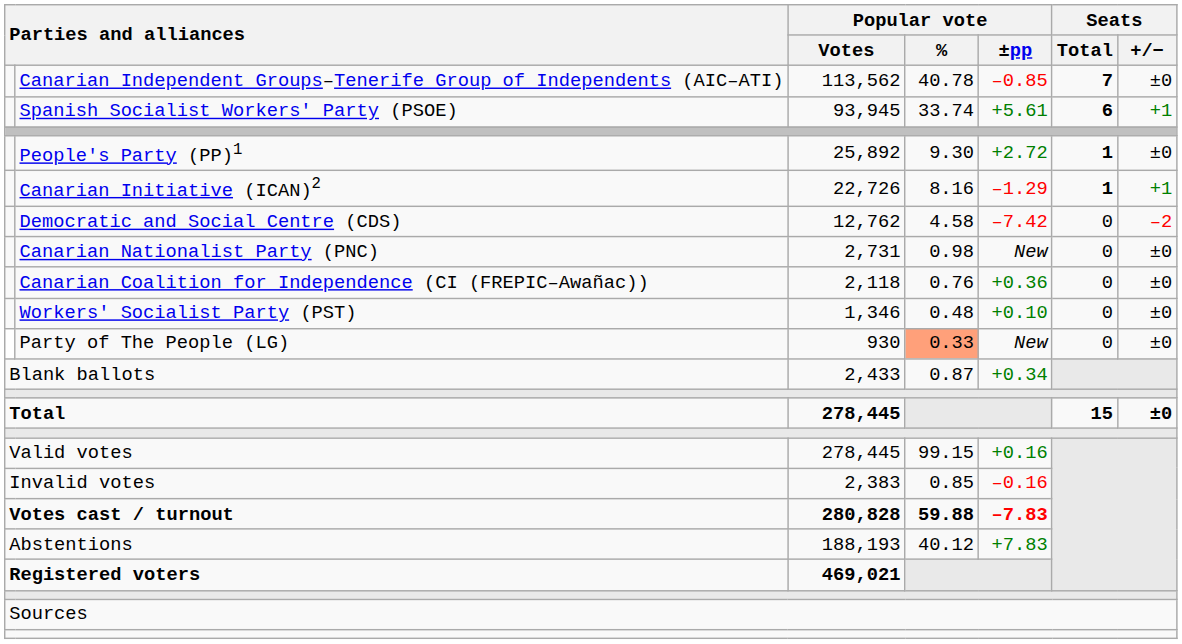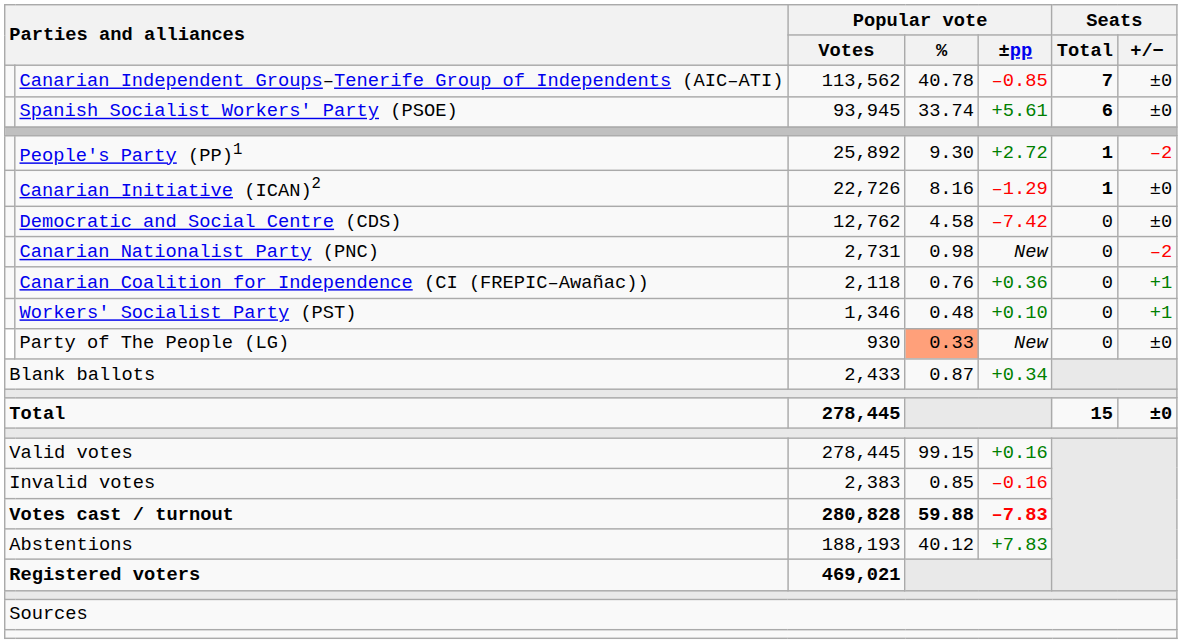Spanish Socialist Workers' Party (PSOE) | Seats / +/−: +1 -> ±0
People's Party (PP)1 | Seats / +/−: ±0 -> –2
Canarian Initiative (ICAN)2 | Seats / +/−: +1 -> ±0
Democratic and Social Centre (CDS) | Seats / +/−: –2 -> ±0
Canarian Nationalist Party (PNC) | Seats / +/−: ±0 -> –2
Canarian Coalition for Independence (CI (FREPIC–Awañac)) | Seats / +/−: ±0 -> +1
Workers' Socialist Party (PST) | Seats / +/−: ±0 -> +1
